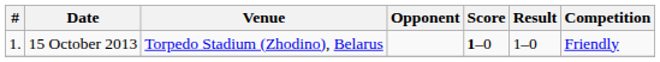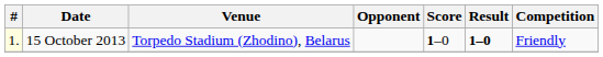15 October 2013 | #: no background -> lightyellow background
15 October 2013 | Result: normal -> bold
